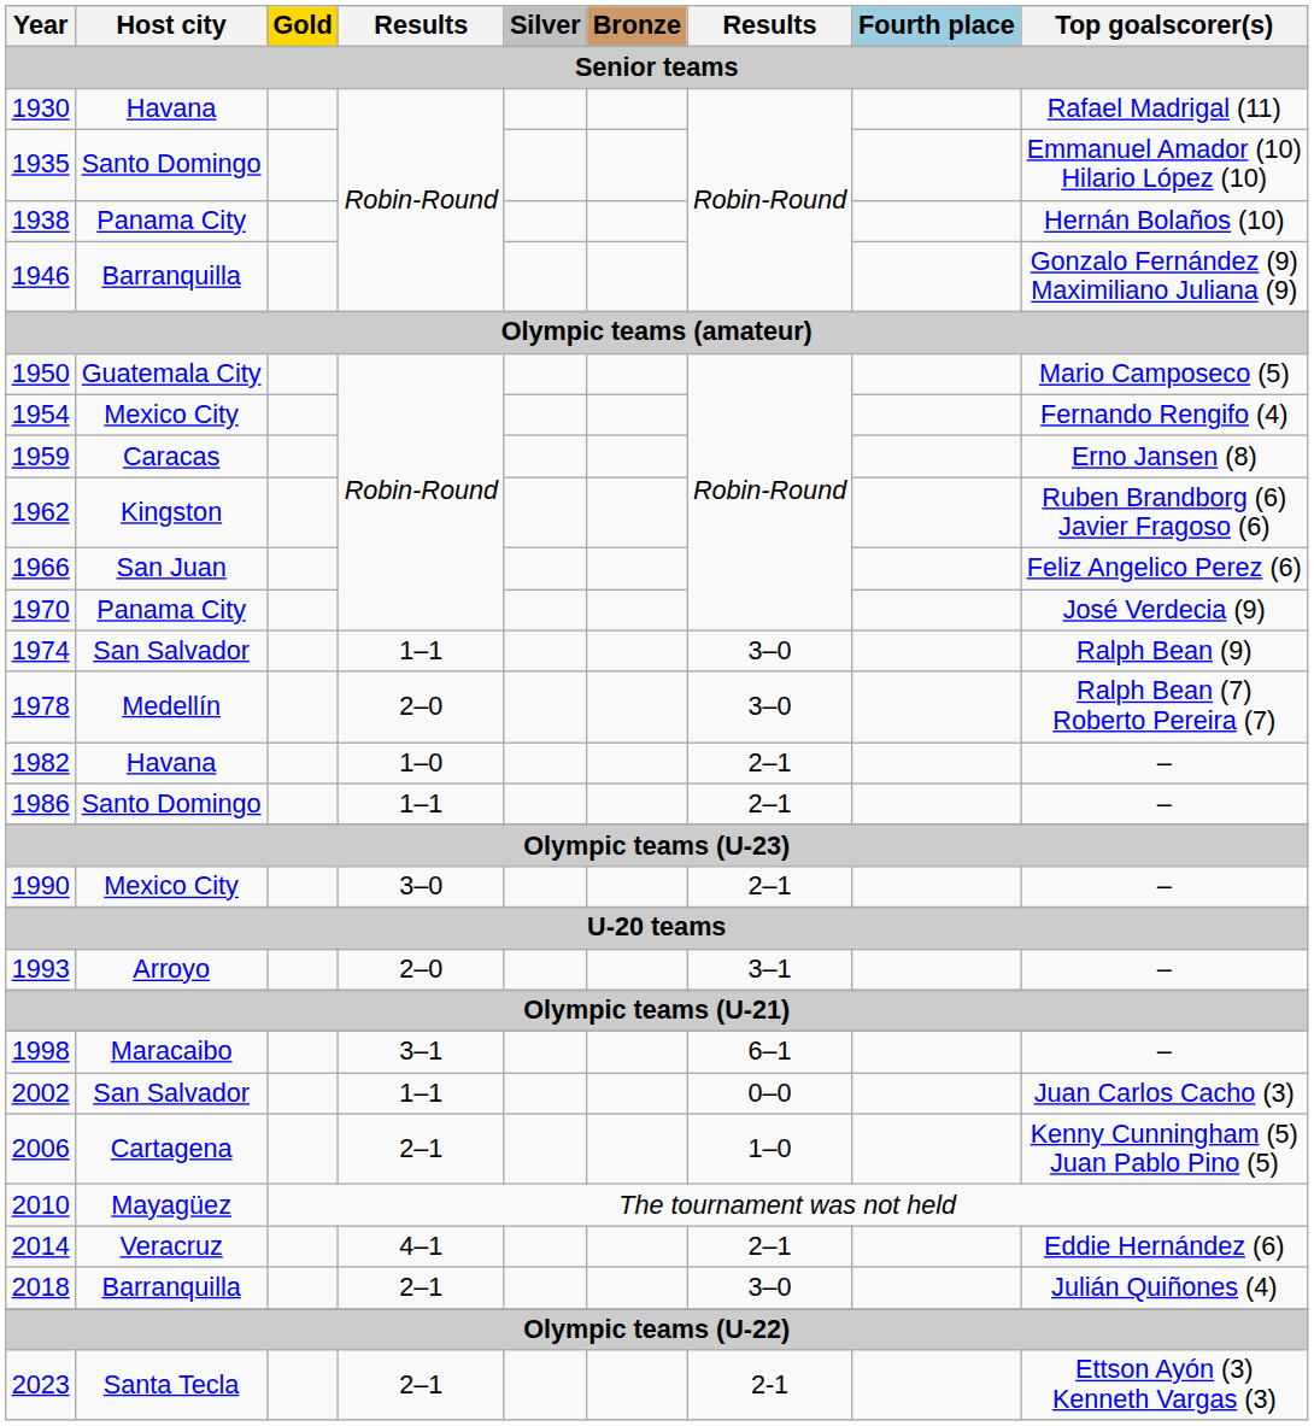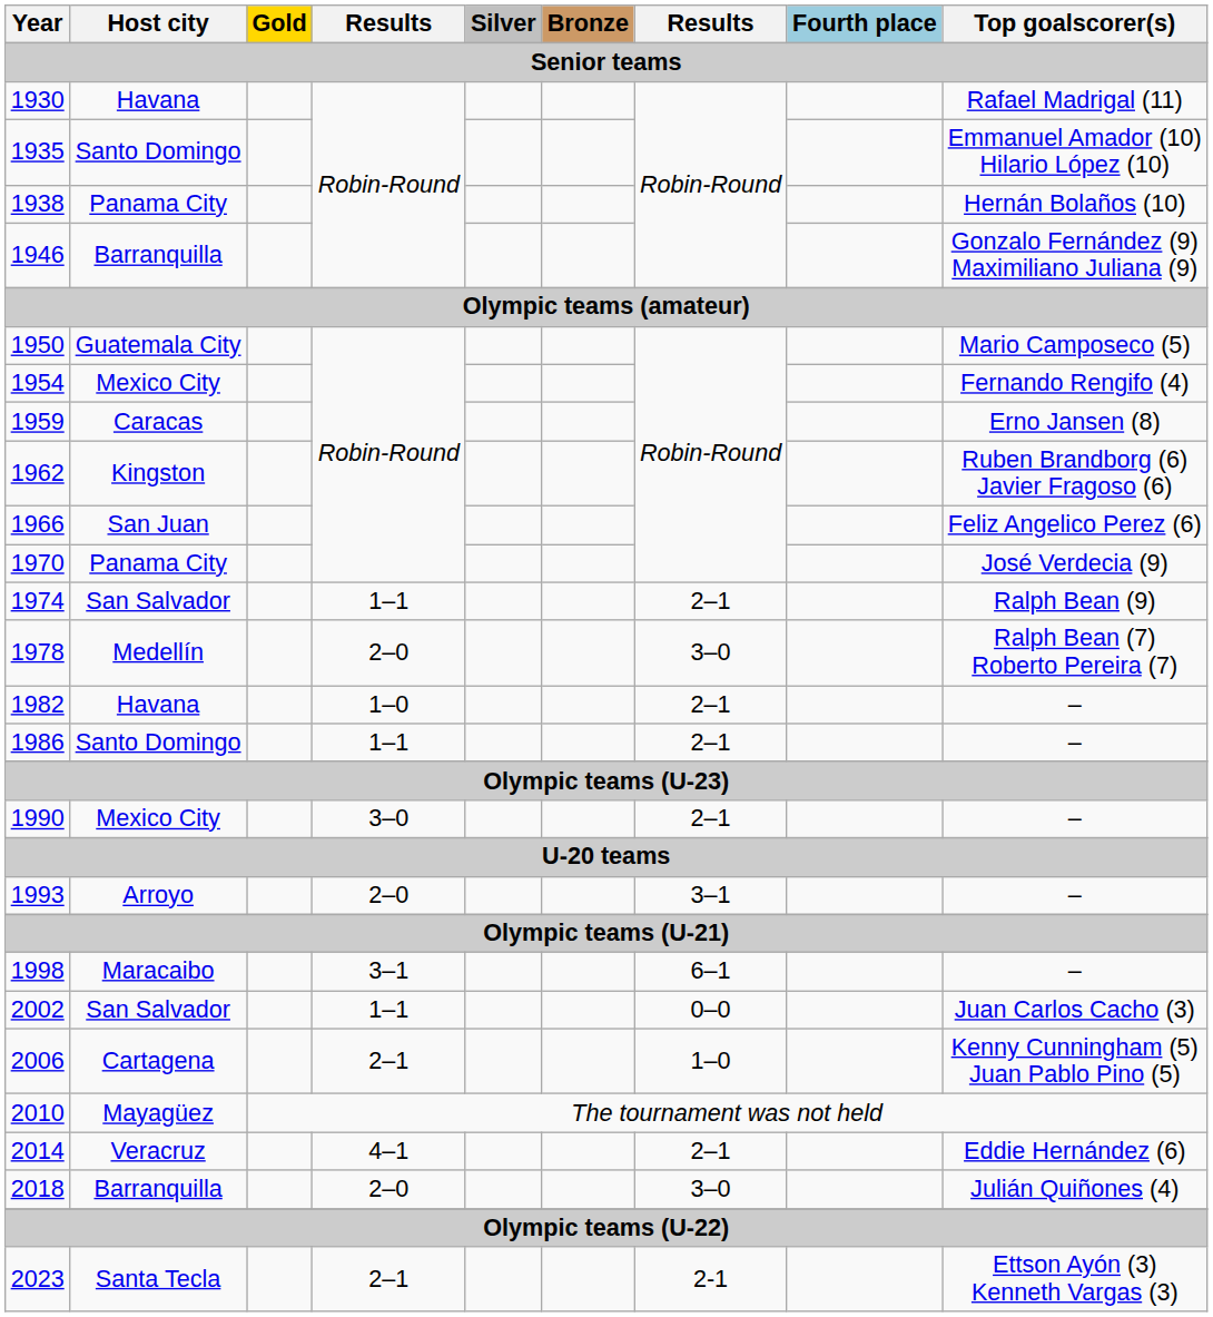1974 | column 7: 3–0 -> 2–1
2018 | column 4: 2–1 -> 2–0
